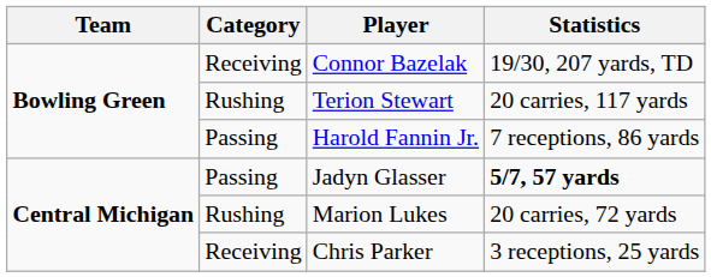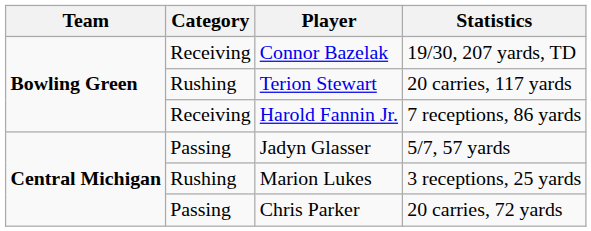Harold Fannin Jr. | Category: Passing -> Receiving
Jadyn Glasser | Statistics: bold -> normal
Marion Lukes | Statistics: 20 carries, 72 yards -> 3 receptions, 25 yards
Chris Parker | Category: Receiving -> Passing
Chris Parker | Statistics: 3 receptions, 25 yards -> 20 carries, 72 yards
